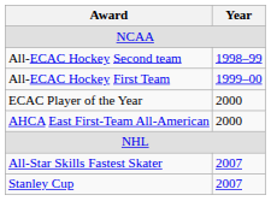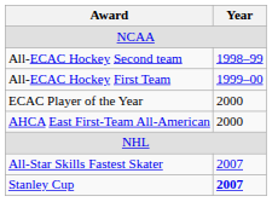Stanley Cup | Year: normal -> bold
